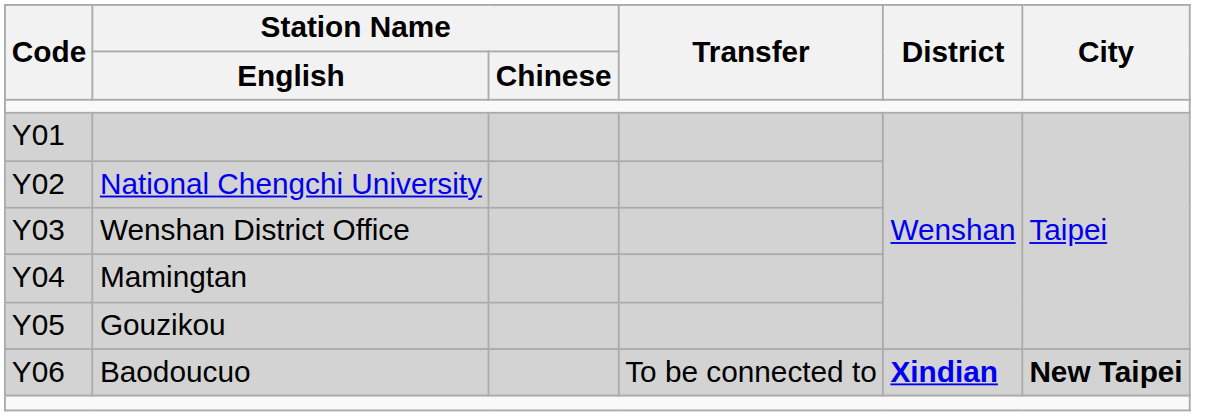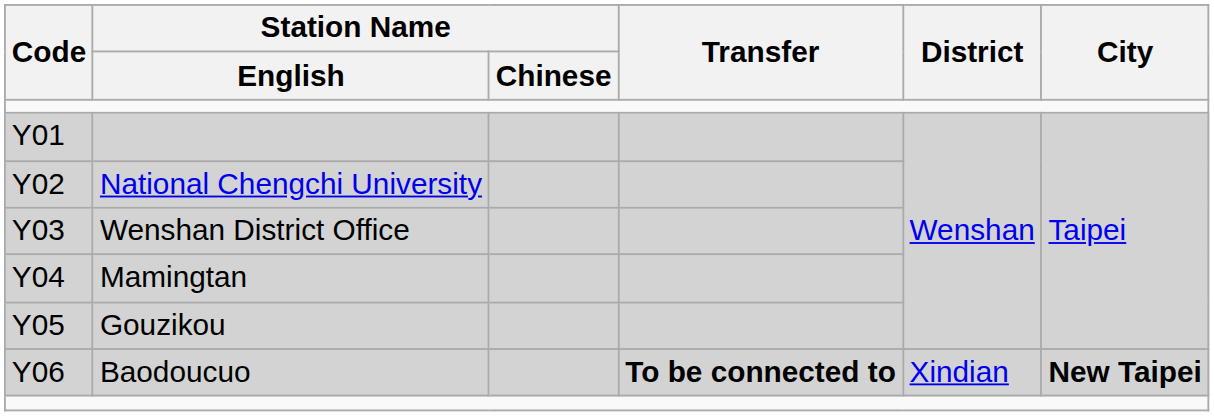Y06 | Transfer: normal -> bold
Y06 | District: bold -> normal
